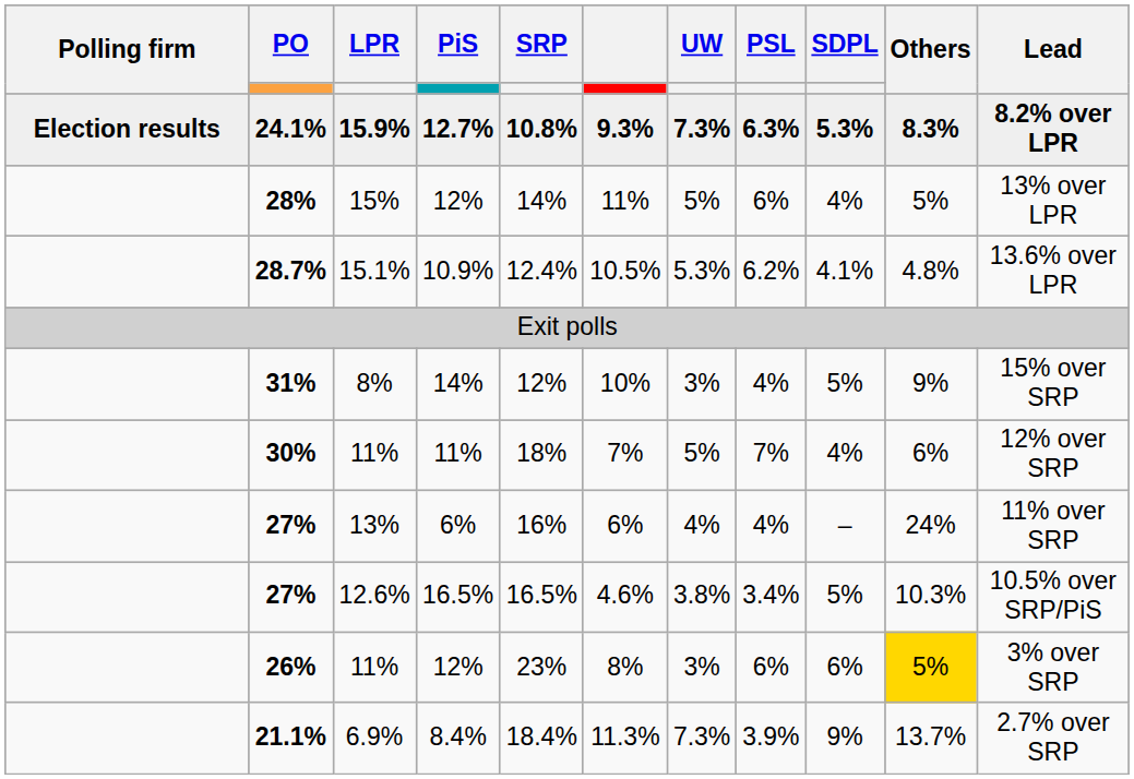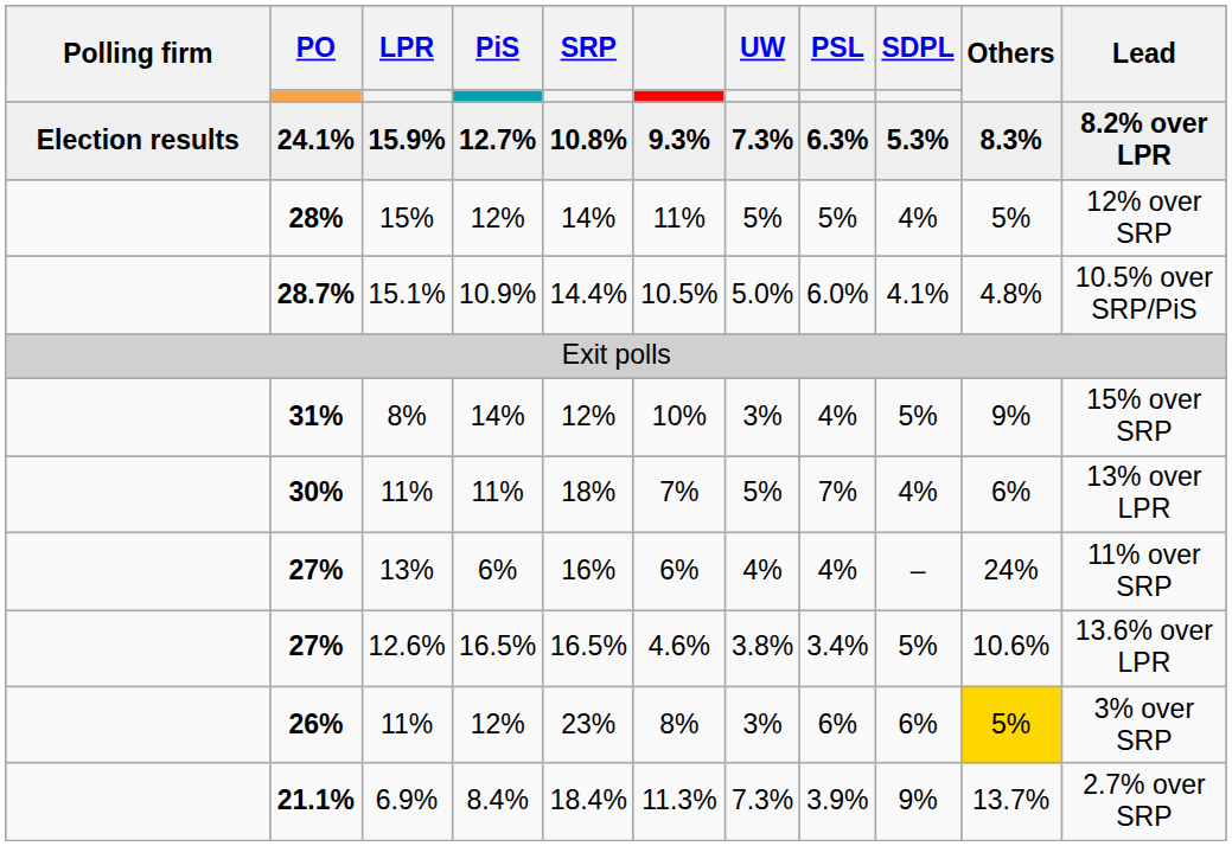28% | PSL: 6% -> 5%
28% | Lead: 13% over LPR -> 12% over SRP
28.7% | SRP: 12.4% -> 14.4%
28.7% | UW: 5.3% -> 5.0%
28.7% | PSL: 6.2% -> 6.0%
28.7% | Lead: 13.6% over LPR -> 10.5% over SRP/PiS
30% | Lead: 12% over SRP -> 13% over LPR
27% / 12.6% | Others: 10.3% -> 10.6%
27% / 12.6% | Lead: 10.5% over SRP/PiS -> 13.6% over LPR
